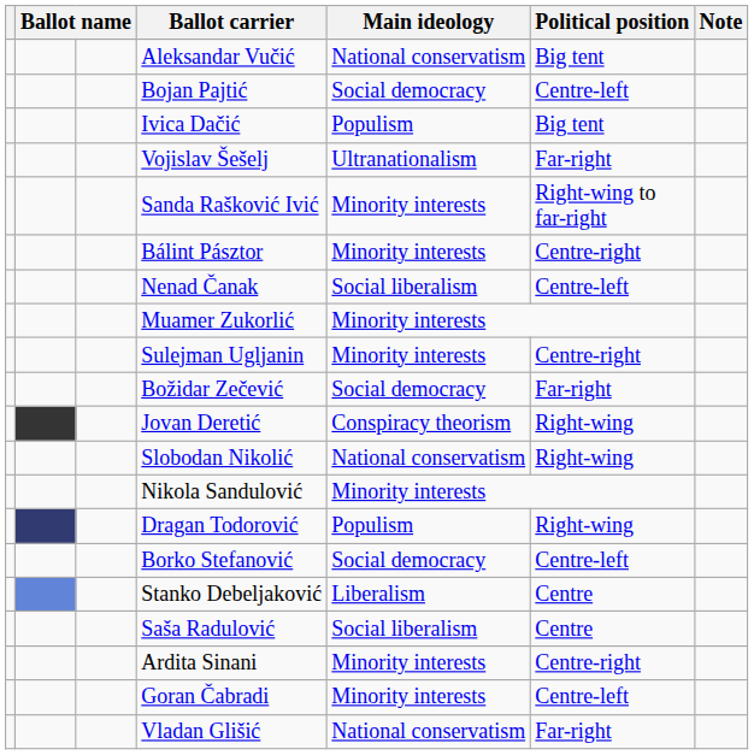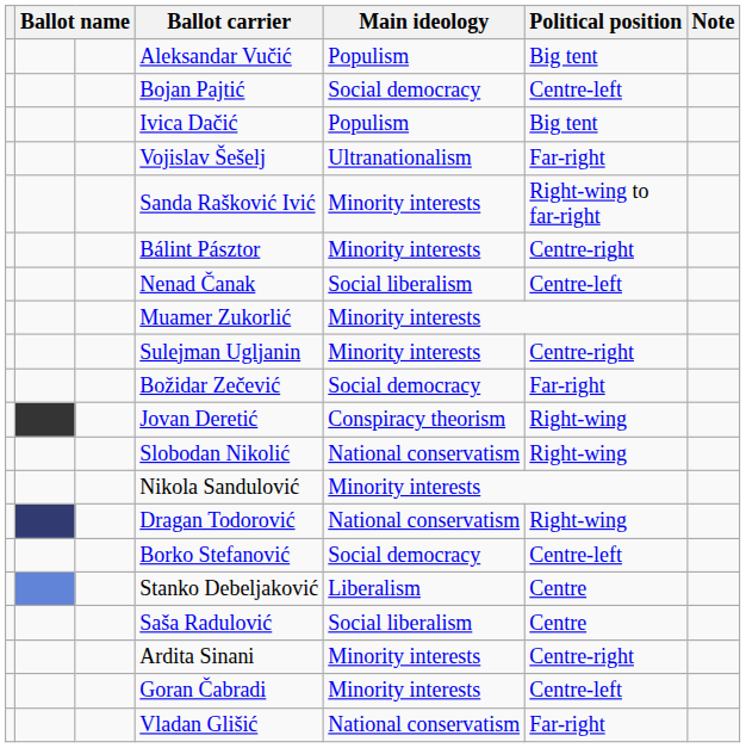Aleksandar Vučić | Main ideology: National conservatism -> Populism
Dragan Todorović | Main ideology: Populism -> National conservatism
